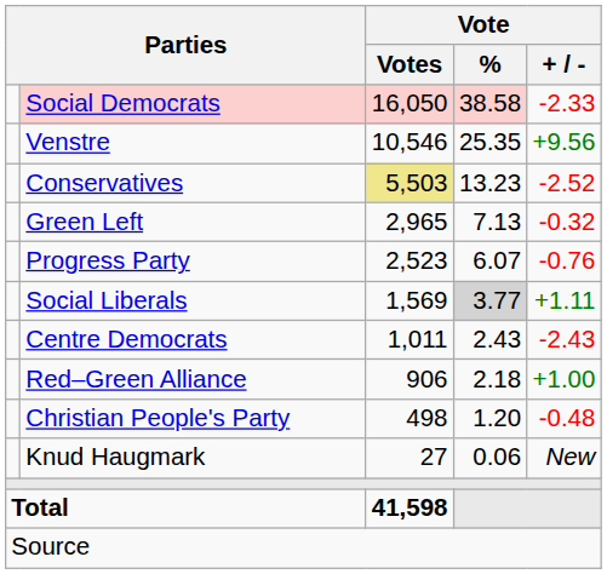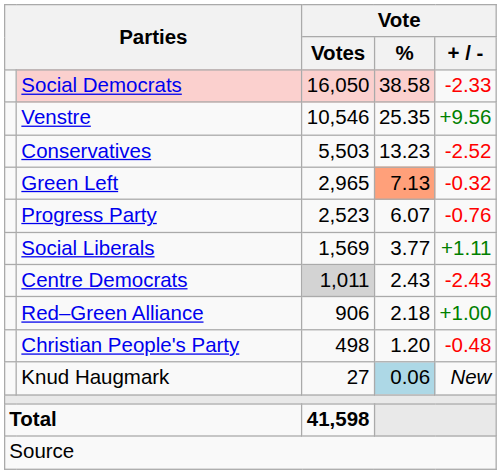Conservatives | Vote / Votes: khaki background -> no background
Green Left | Vote / %: no background -> lightsalmon background
Social Liberals | Vote / %: lightgrey background -> no background
Centre Democrats | Vote / Votes: no background -> lightgrey background
Knud Haugmark | Vote / %: no background -> lightblue background
